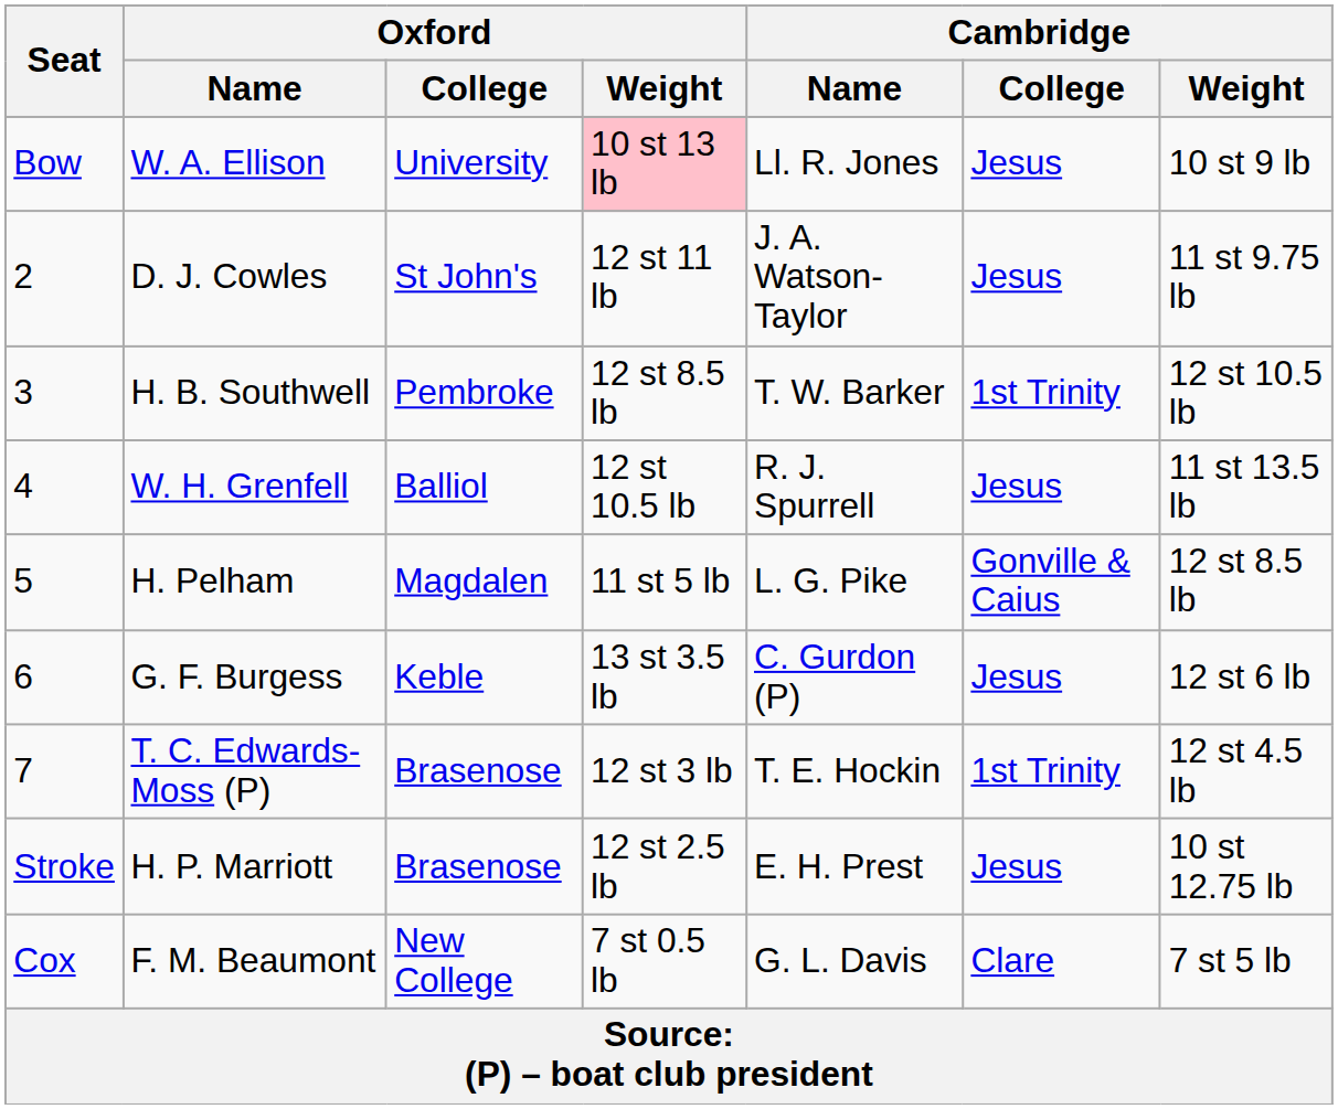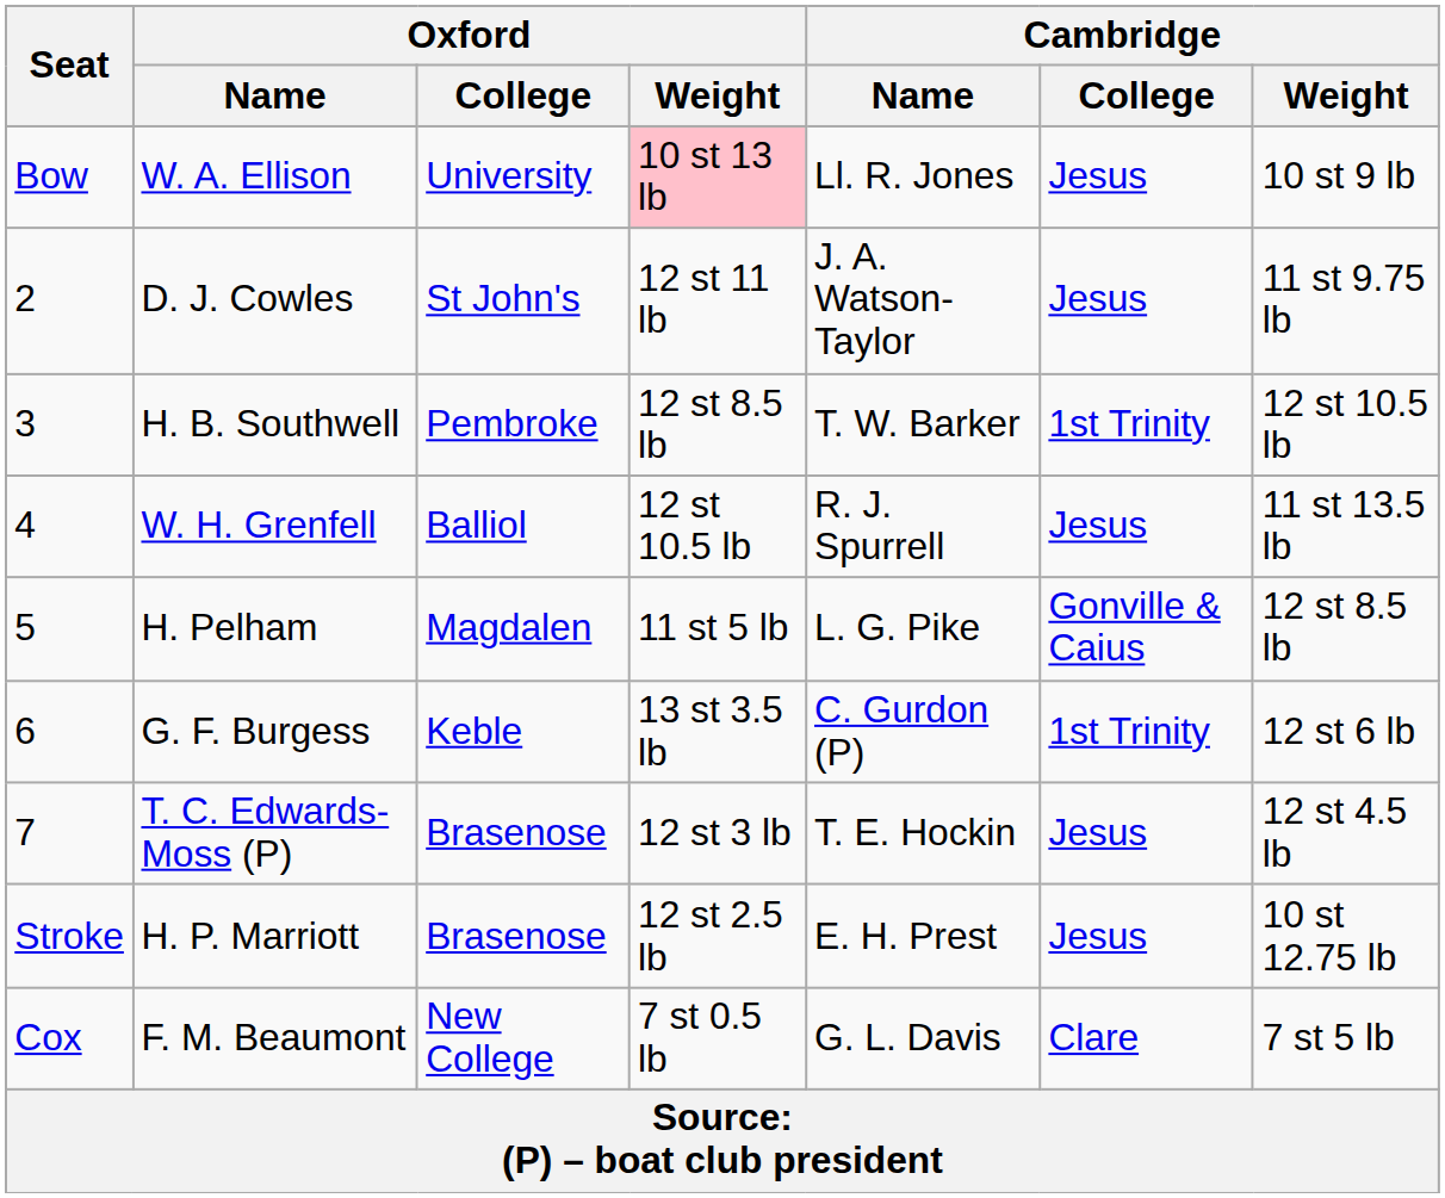G. F. Burgess | Cambridge / College: Jesus -> 1st Trinity
T. C. Edwards-Moss (P) | Cambridge / College: 1st Trinity -> Jesus
